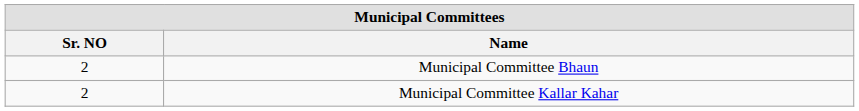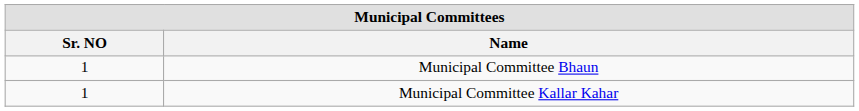Municipal Committee Bhaun | Sr. NO: 2 -> 1
Municipal Committee Kallar Kahar | Sr. NO: 2 -> 1
